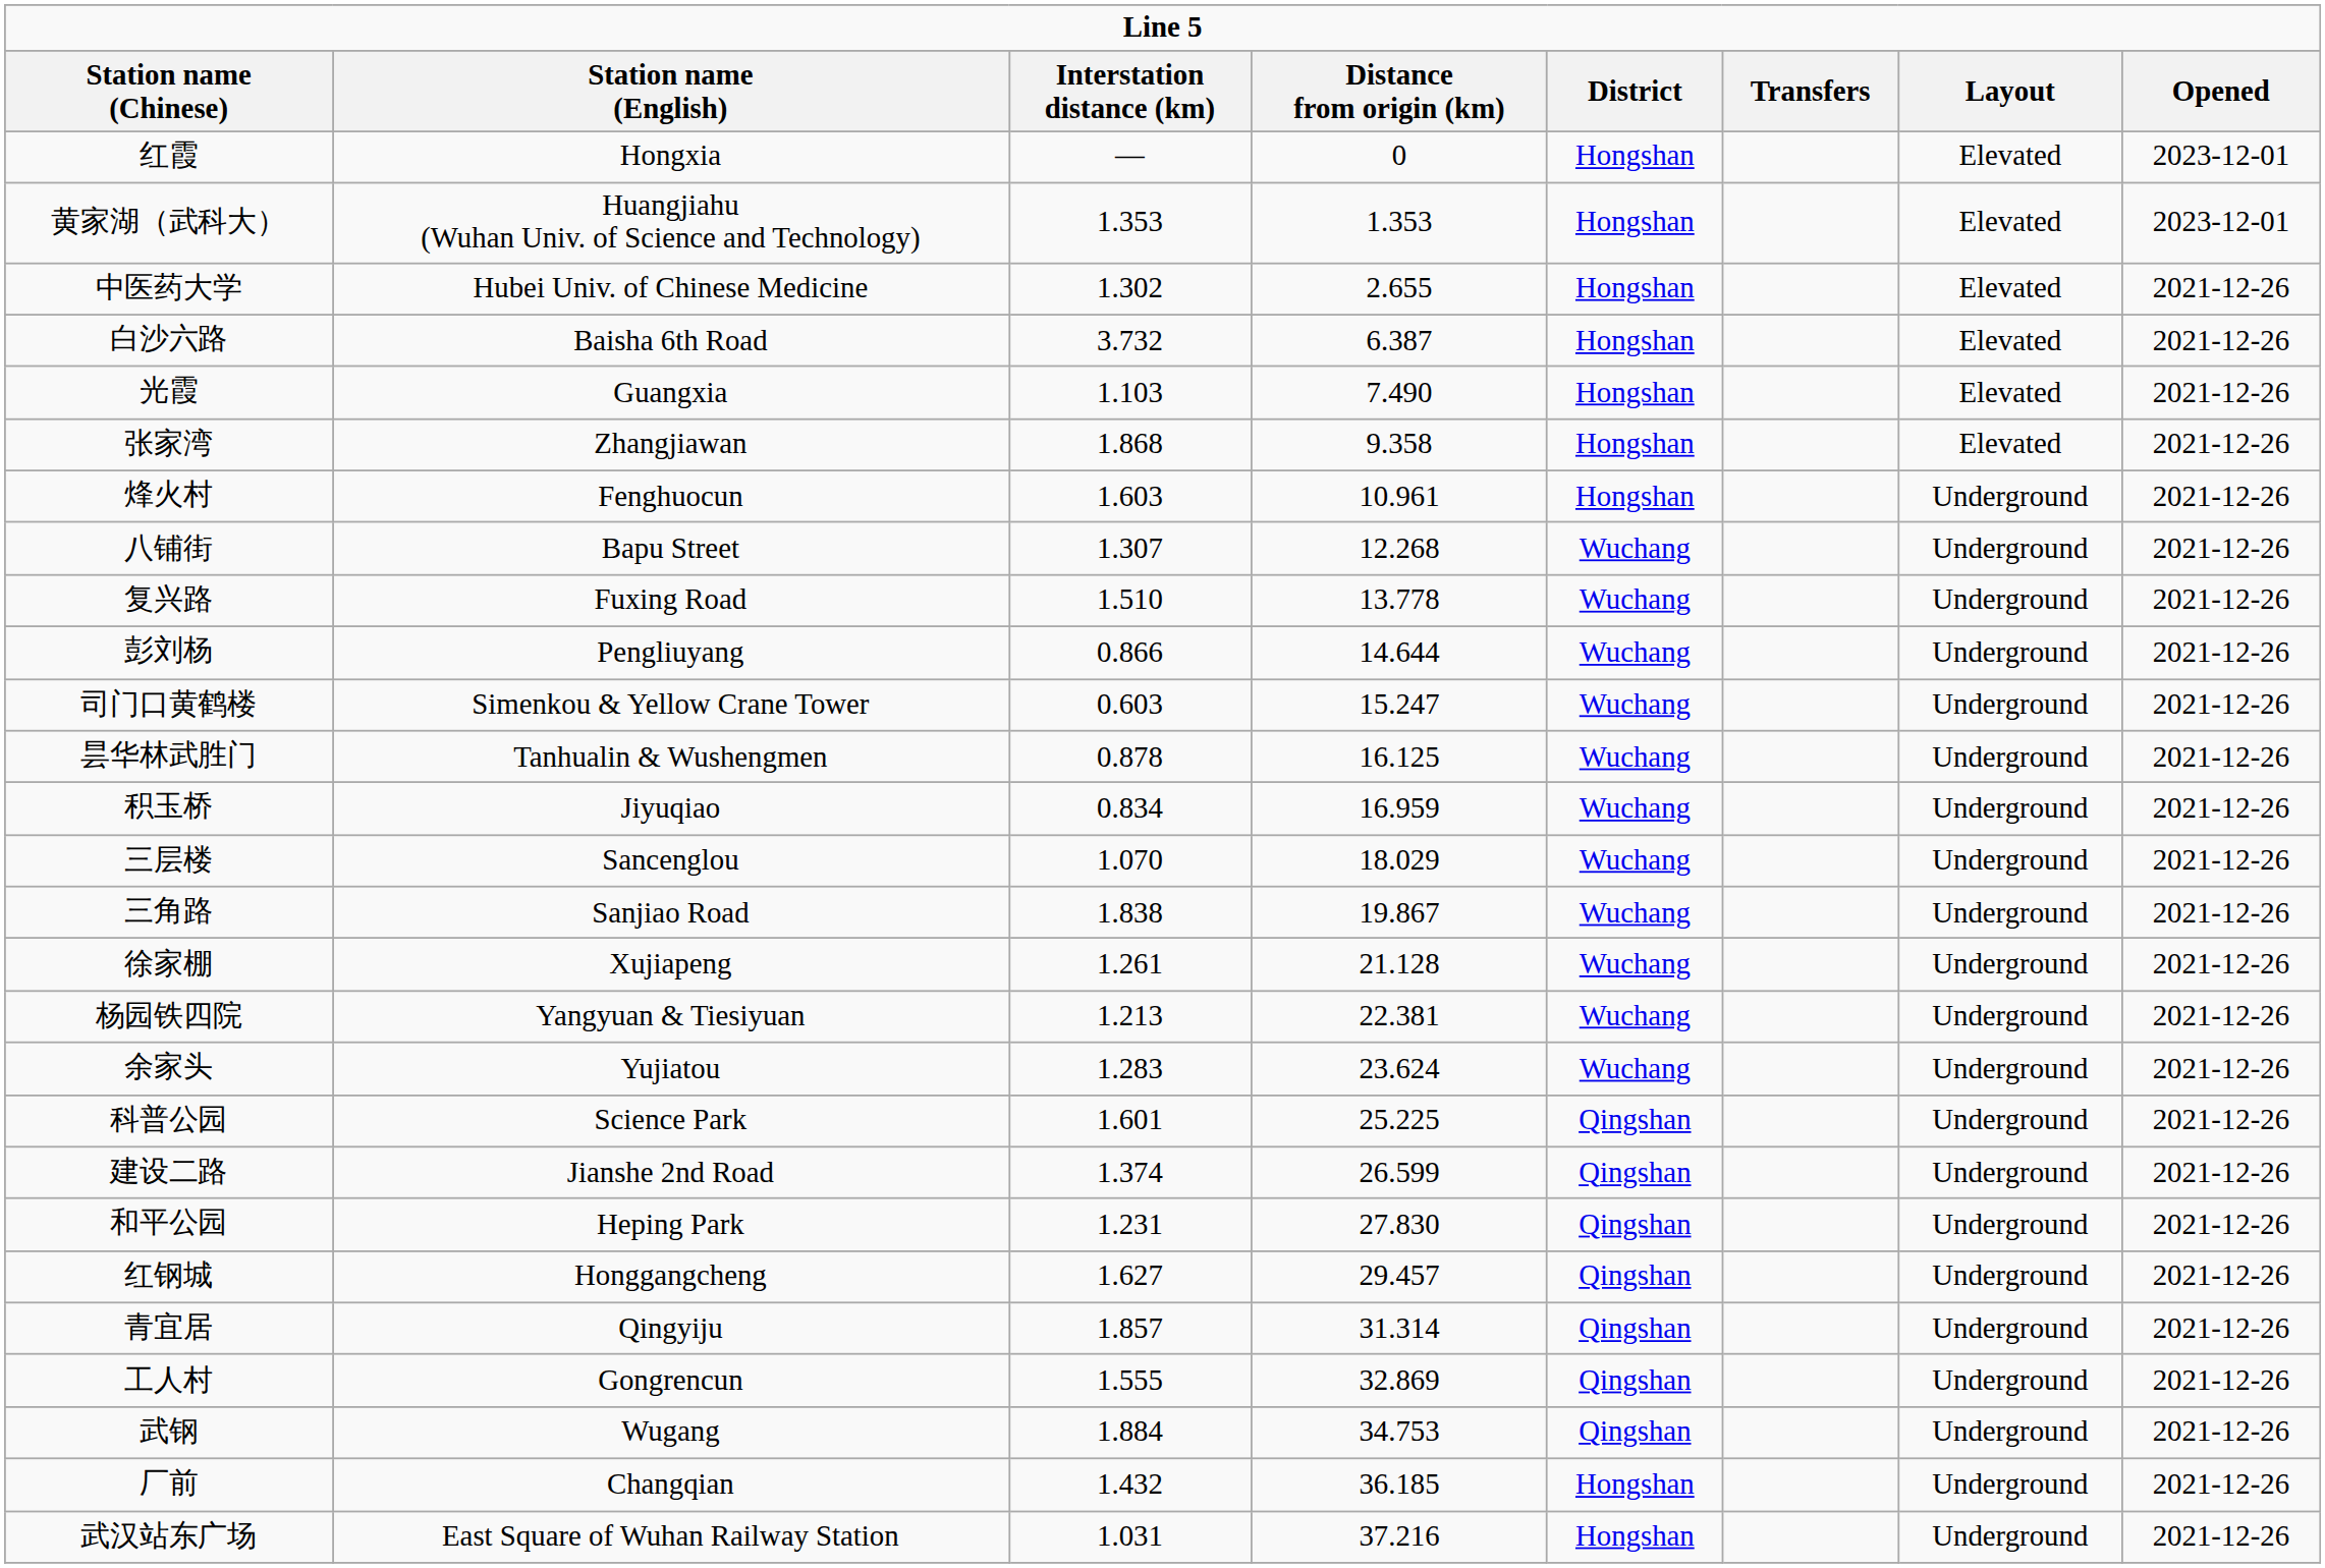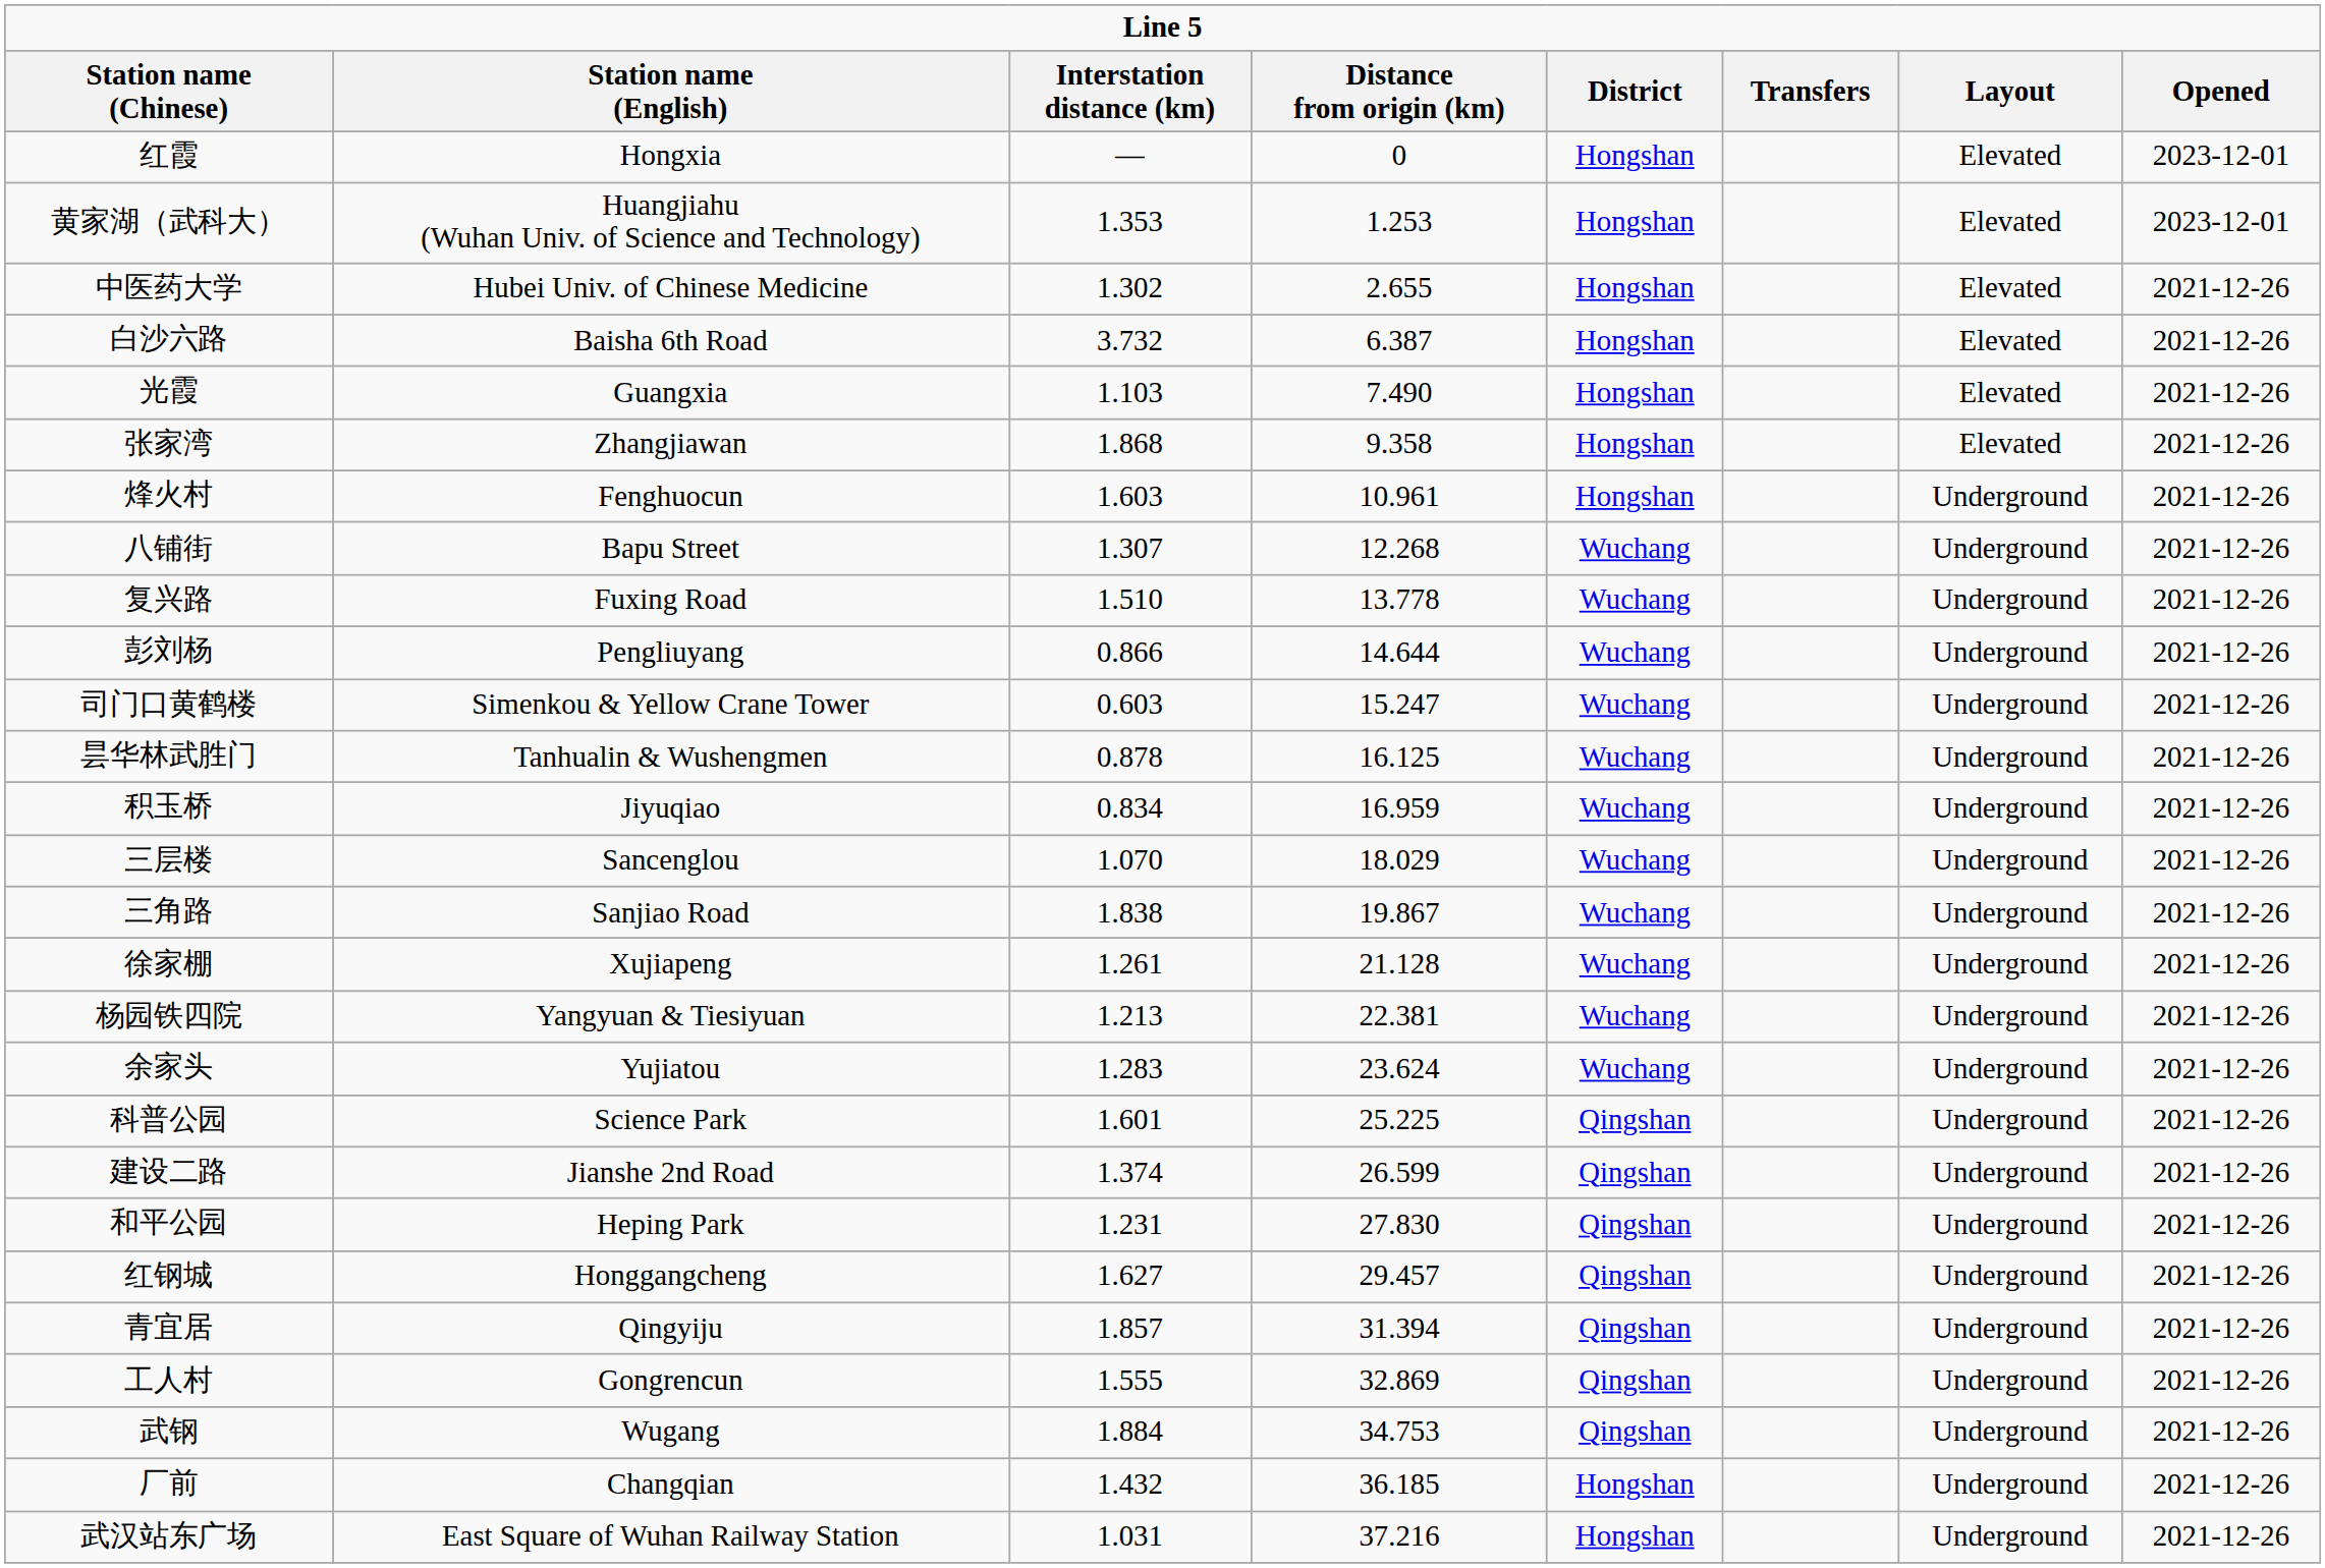黄家湖（武科大） | column 4: 1.353 -> 1.253
青宜居 | column 4: 31.314 -> 31.394
